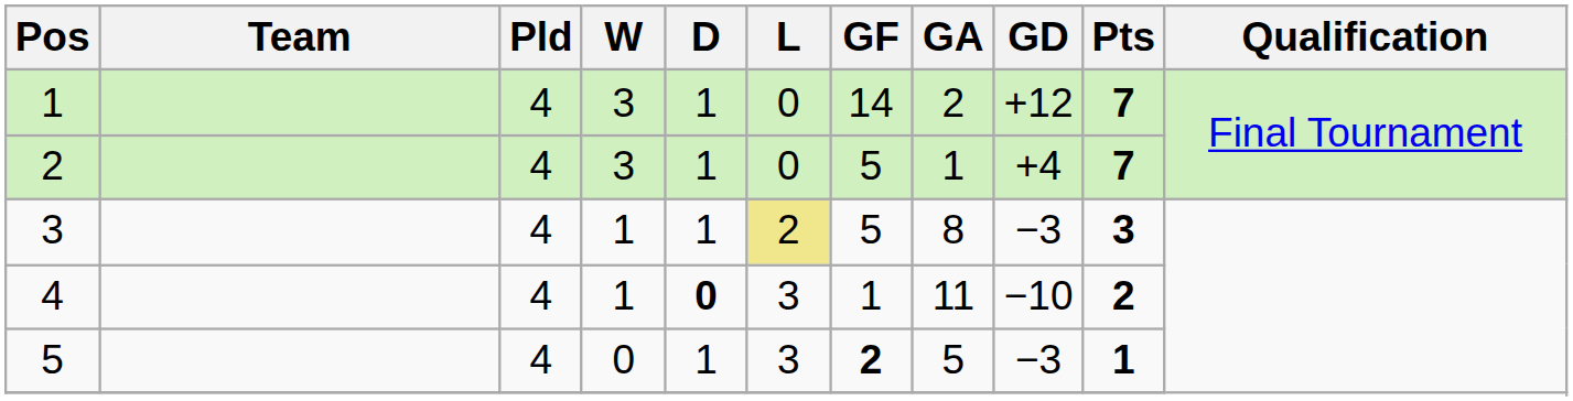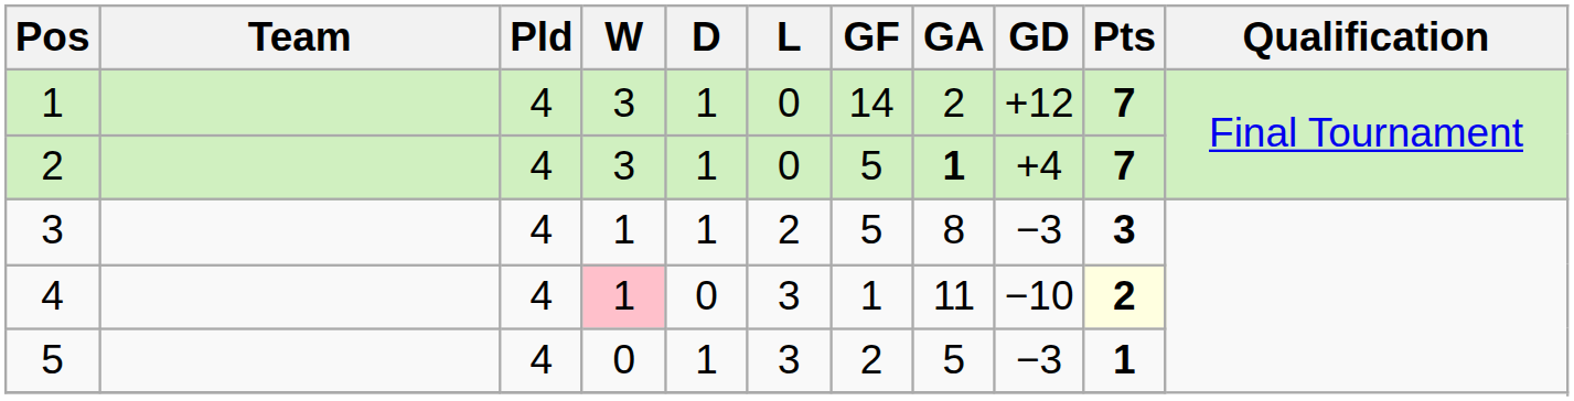row 3 | GA: normal -> bold
row 4 | L: khaki background -> no background
row 5 | W: no background -> pink background
row 5 | D: bold -> normal
row 5 | Pts: no background -> lightyellow background
row 6 | GF: bold -> normal
